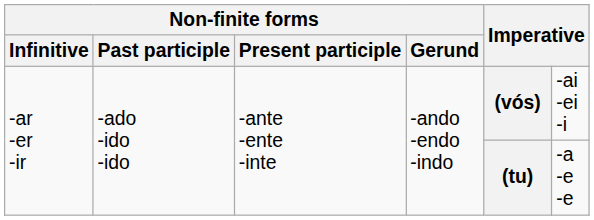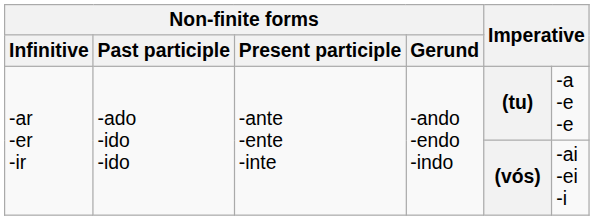row 3 | column 5: (vós) -> (tu)
row 3 | column 6: -ai -ei -i -> -a -e -e
row 4 | column 5: (tu) -> (vós)
row 4 | column 6: -a -e -e -> -ai -ei -i
